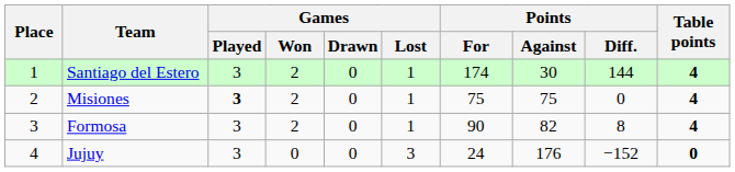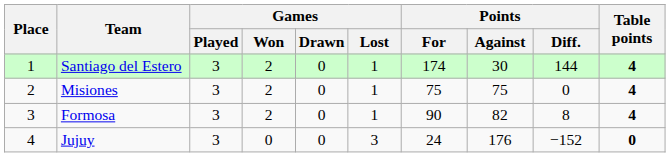Misiones | Games / Played: bold -> normal
